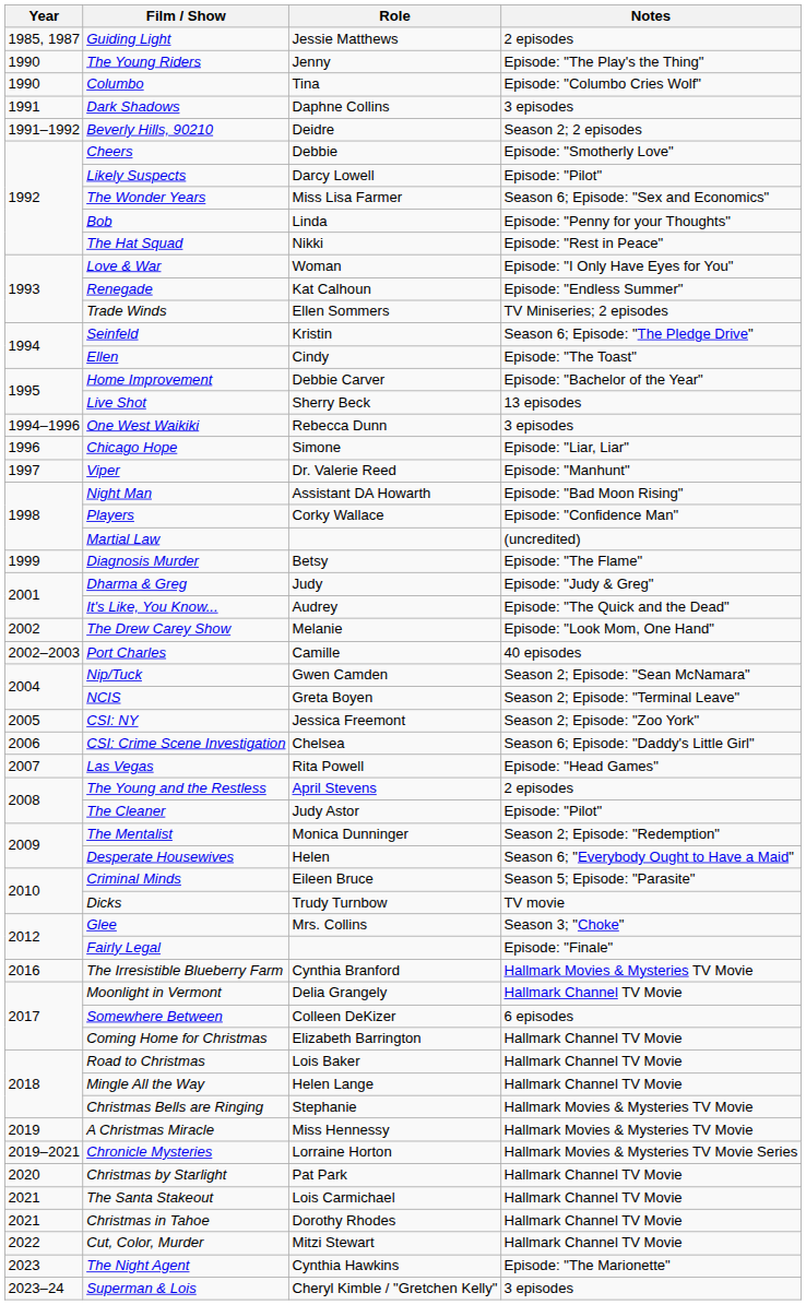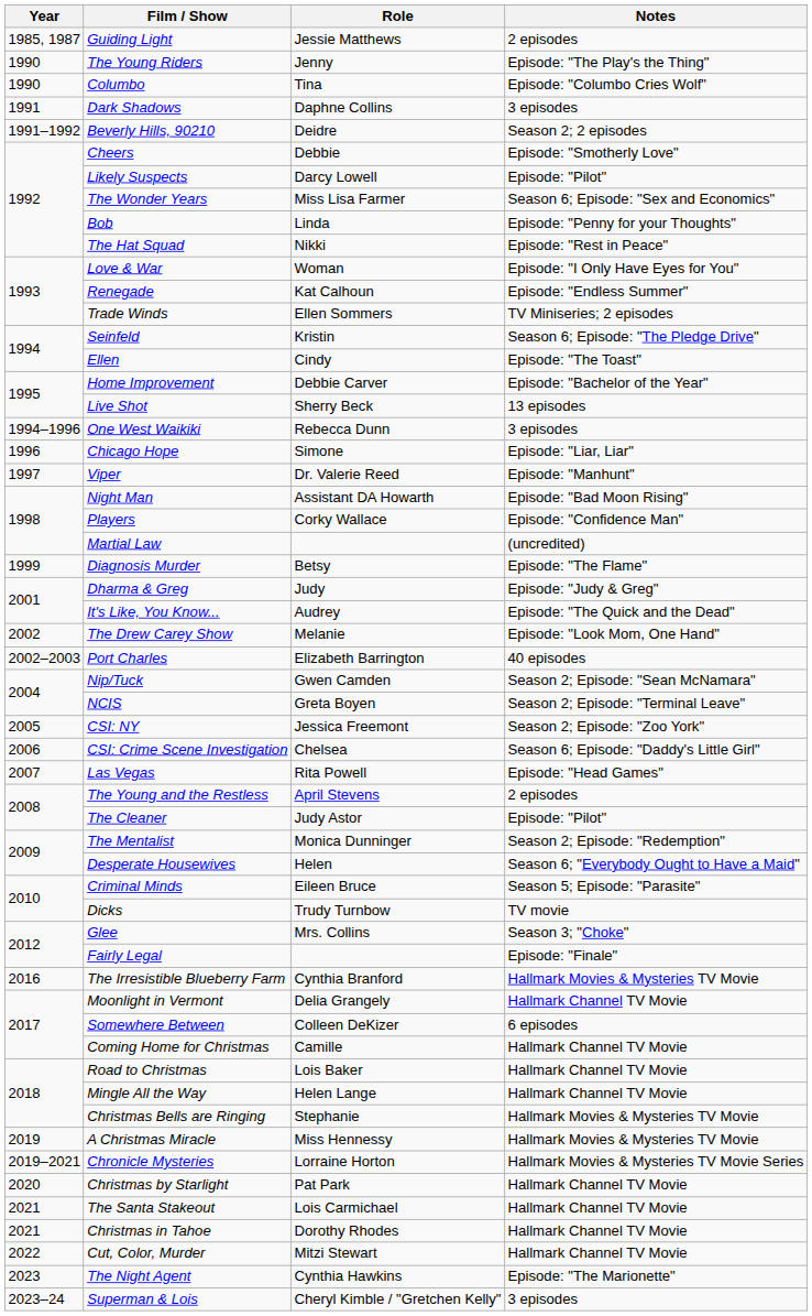Port Charles | Role: Camille -> Elizabeth Barrington
Coming Home for Christmas | Role: Elizabeth Barrington -> Camille
